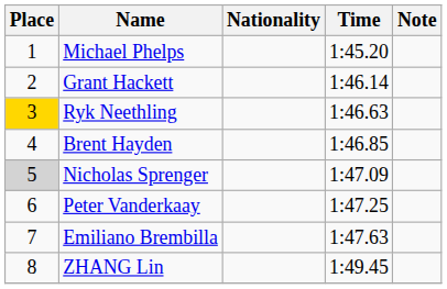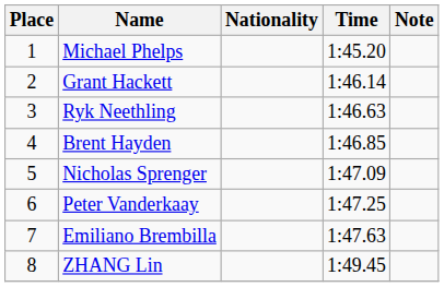Ryk Neethling | Place: gold background -> no background
Nicholas Sprenger | Place: lightgrey background -> no background
